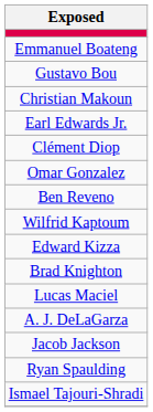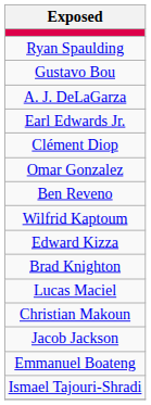row 3 | column 1: Emmanuel Boateng -> Ryan Spaulding
row 5 | column 1: Christian Makoun -> A. J. DeLaGarza
row 14 | column 1: A. J. DeLaGarza -> Christian Makoun
row 16 | column 1: Ryan Spaulding -> Emmanuel Boateng
